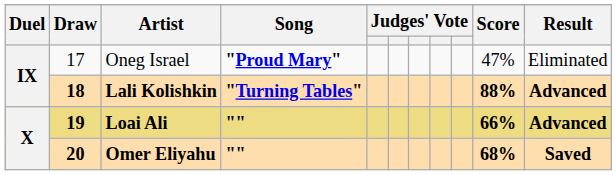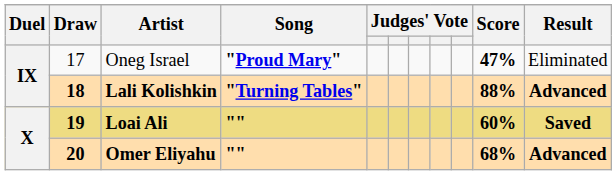Oneg Israel | Score: normal -> bold
Loai Ali | Score: 66% -> 60%
Loai Ali | Result: Advanced -> Saved
Omer Eliyahu | Result: Saved -> Advanced
